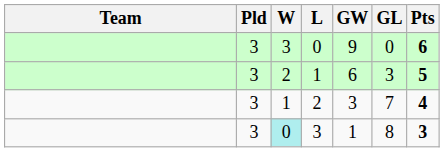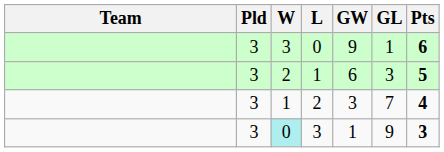row 2 | GL: 0 -> 1
row 5 | GL: 8 -> 9
